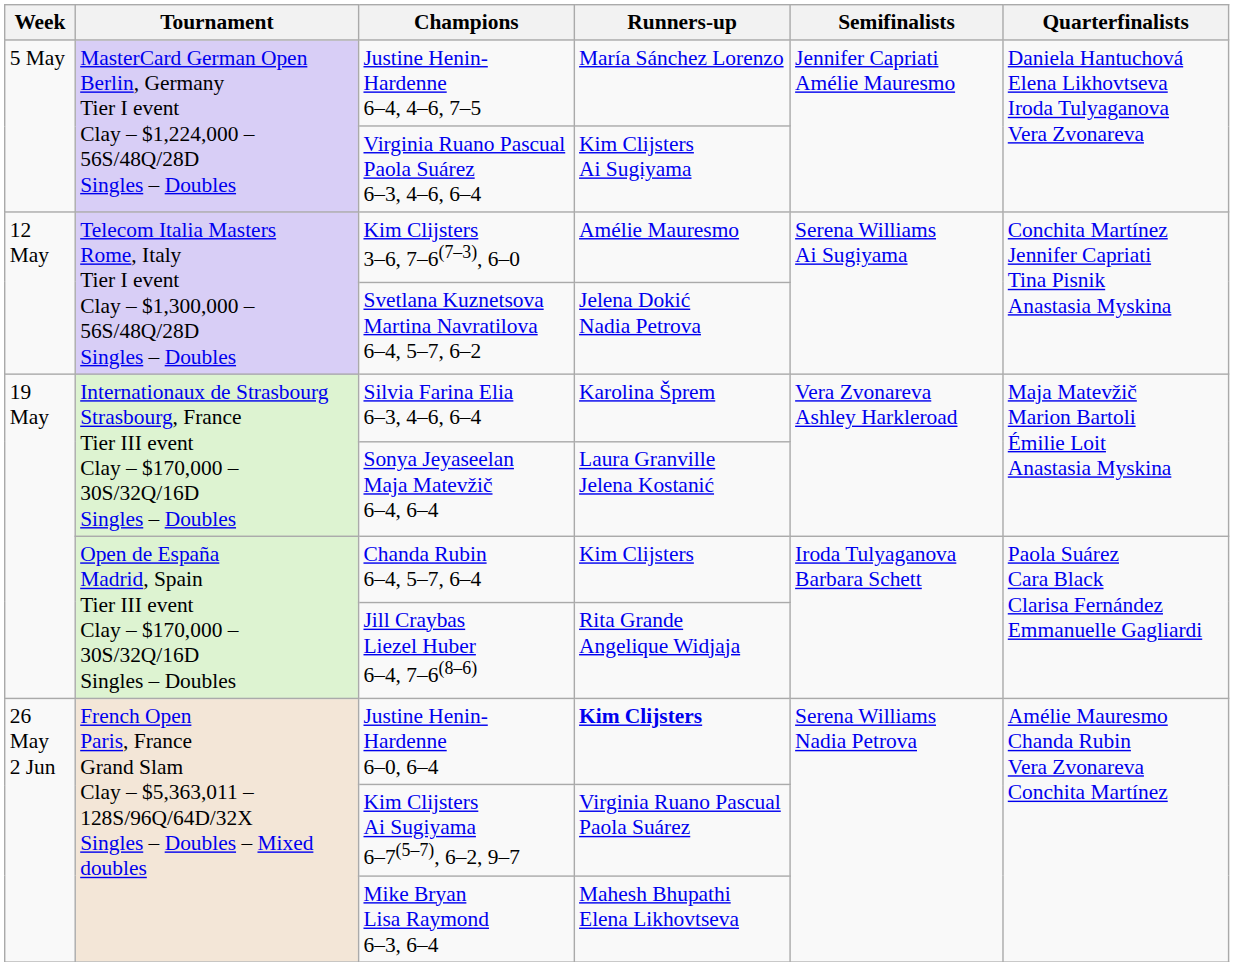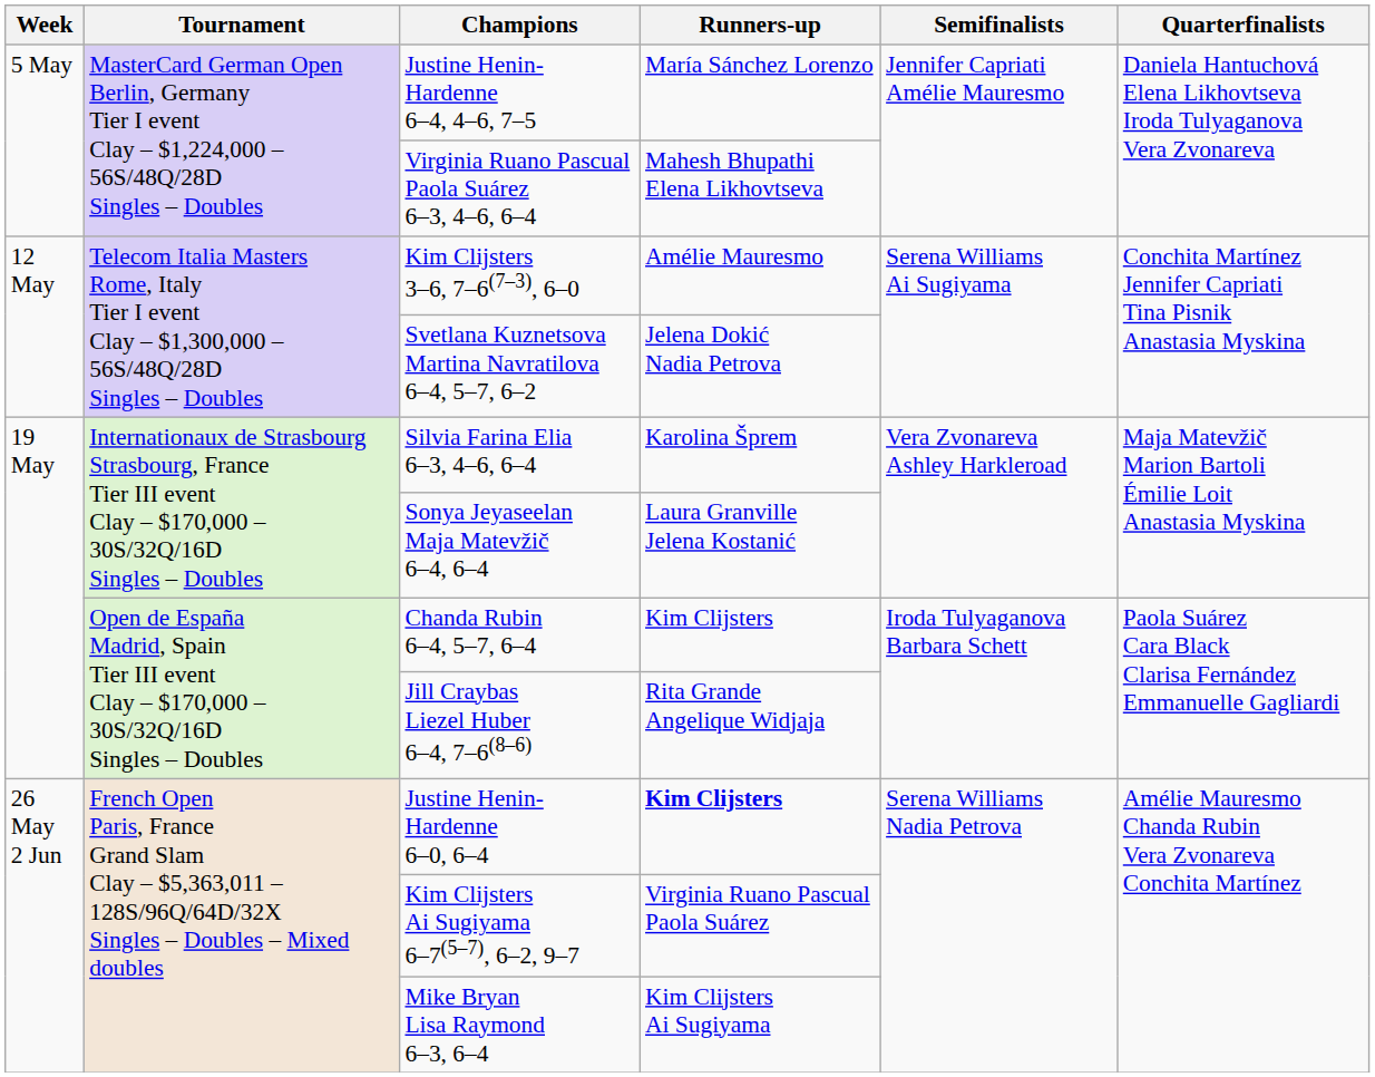Virginia Ruano Pascual Paola Suárez 6–3, 4–6, 6–4 | Runners-up: Kim Clijsters Ai Sugiyama -> Mahesh Bhupathi Elena Likhovtseva
Mike Bryan Lisa Raymond 6–3, 6–4 | Runners-up: Mahesh Bhupathi Elena Likhovtseva -> Kim Clijsters Ai Sugiyama
